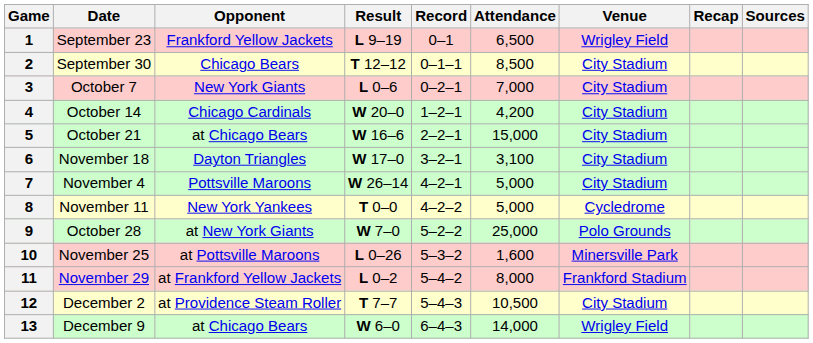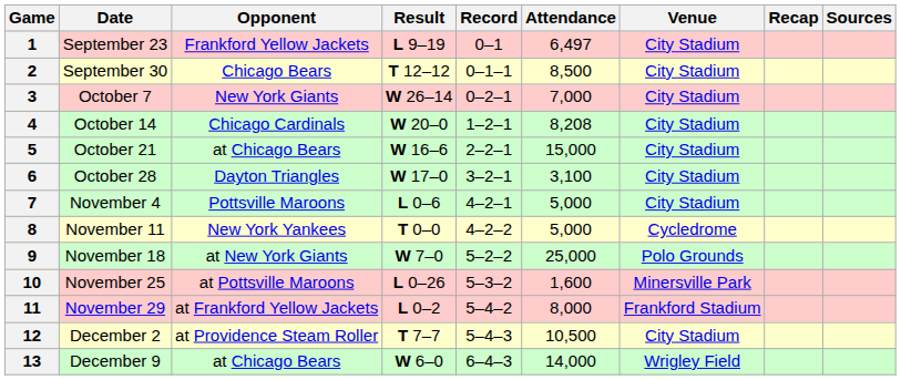1 | Attendance: 6,500 -> 6,497
1 | Venue: Wrigley Field -> City Stadium
3 | Result: L 0–6 -> W 26–14
4 | Attendance: 4,200 -> 8,208
6 | Date: November 18 -> October 28
7 | Result: W 26–14 -> L 0–6
9 | Date: October 28 -> November 18
